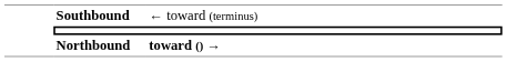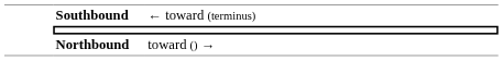Northbound | column 2: bold -> normal
